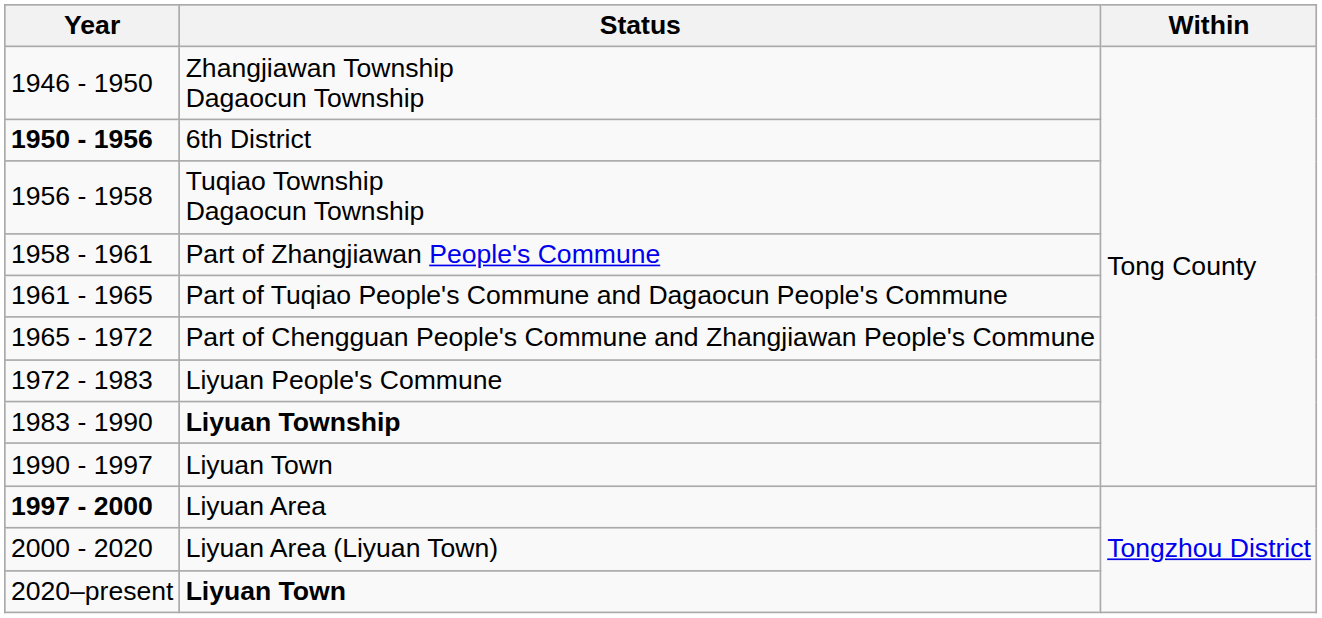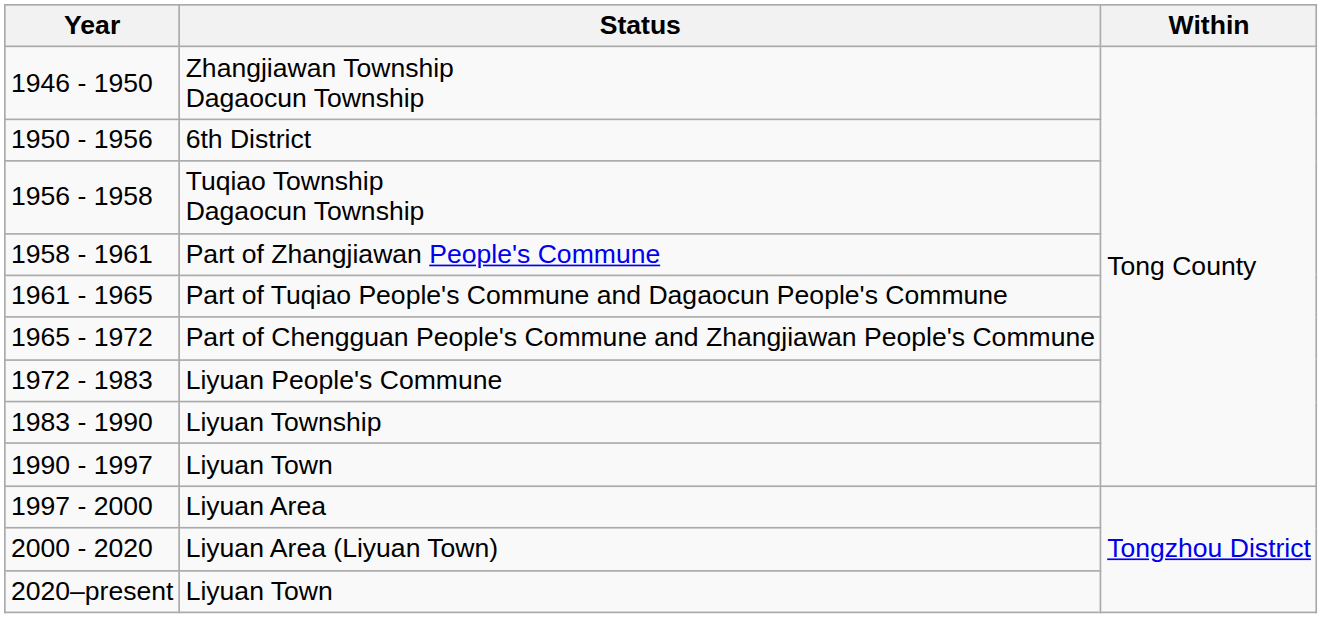6th District | Year: bold -> normal
Liyuan Township | Status: bold -> normal
Liyuan Area | Year: bold -> normal
2020–present / Liyuan Town | Status: bold -> normal
